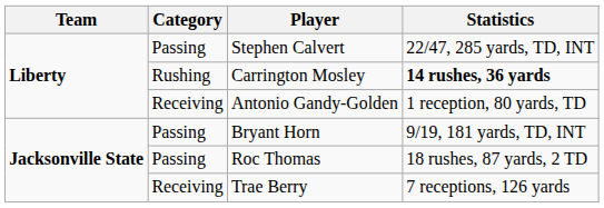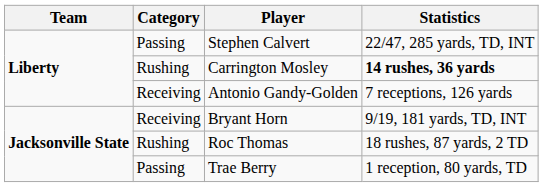Antonio Gandy-Golden | Statistics: 1 reception, 80 yards, TD -> 7 receptions, 126 yards
Bryant Horn | Category: Passing -> Receiving
Roc Thomas | Category: Passing -> Rushing
Trae Berry | Category: Receiving -> Passing
Trae Berry | Statistics: 7 receptions, 126 yards -> 1 reception, 80 yards, TD
